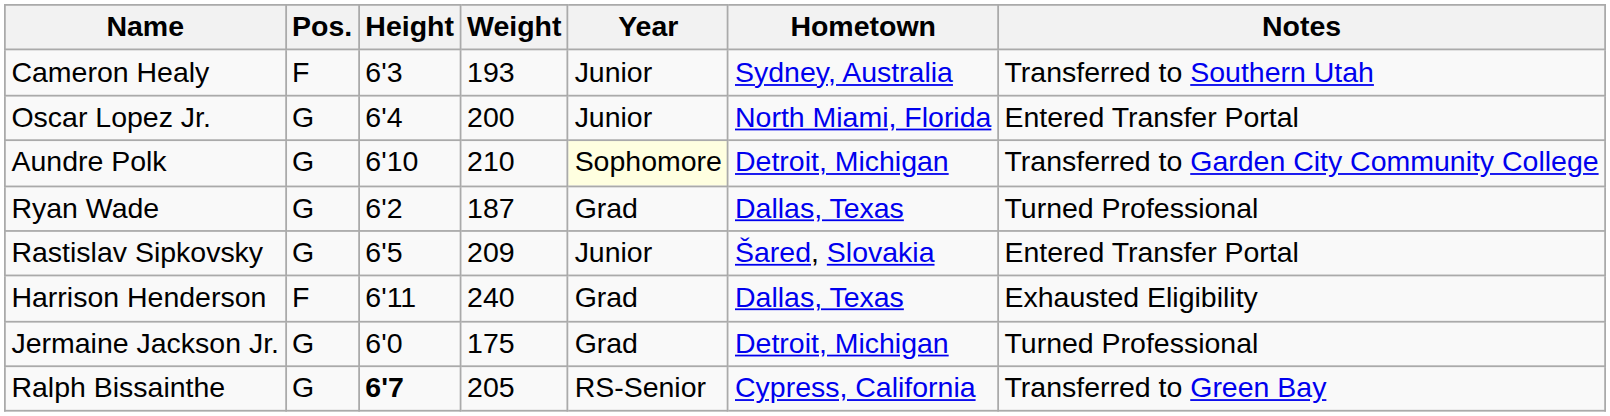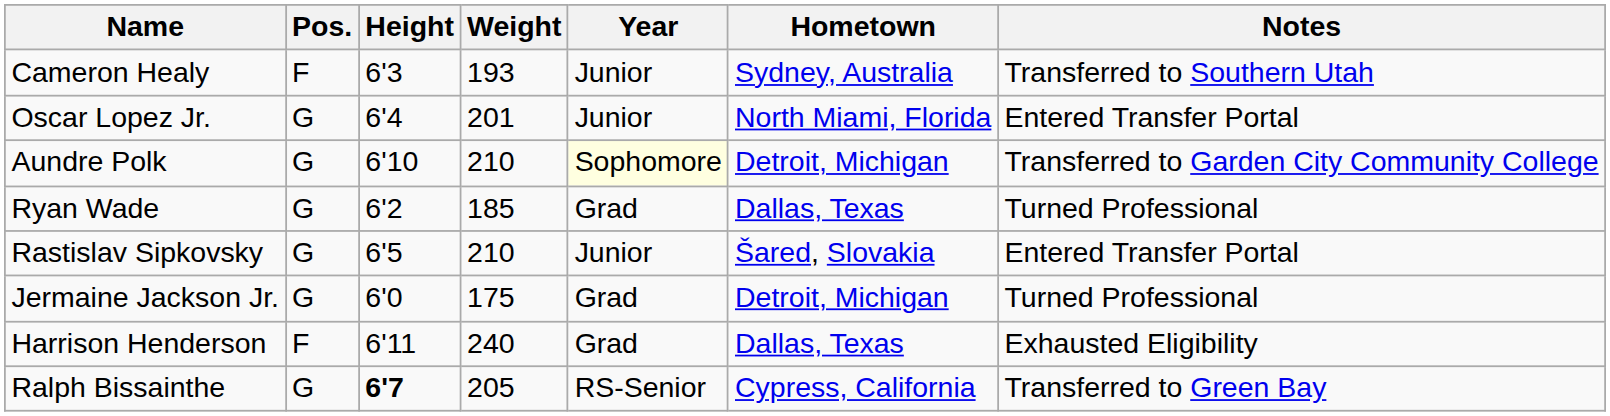Oscar Lopez Jr. | Weight: 200 -> 201
Ryan Wade | Weight: 187 -> 185
Rastislav Sipkovsky | Weight: 209 -> 210
rows swapped: Jermaine Jackson Jr. <-> Harrison Henderson
